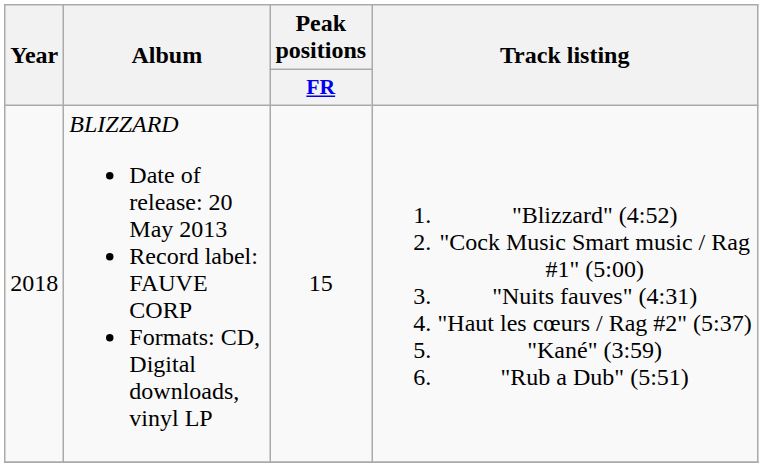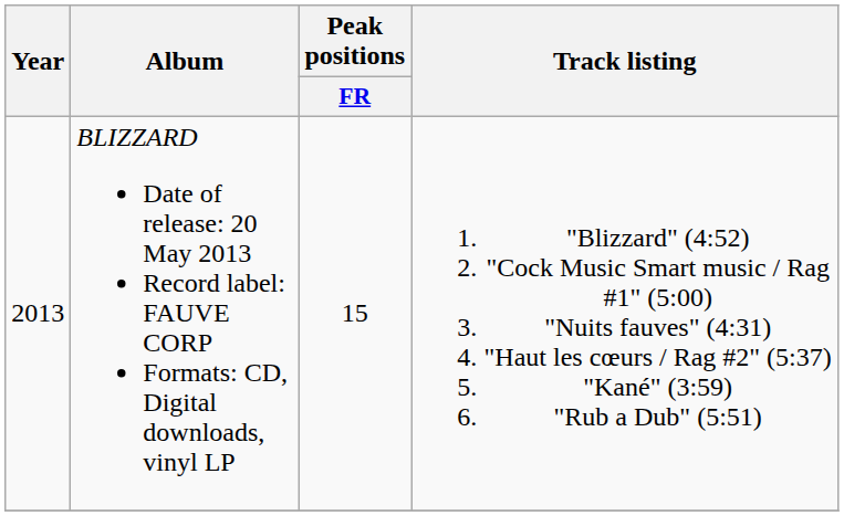row 3 | Year: 2018 -> 2013
